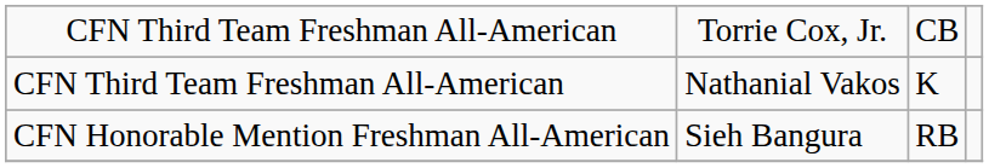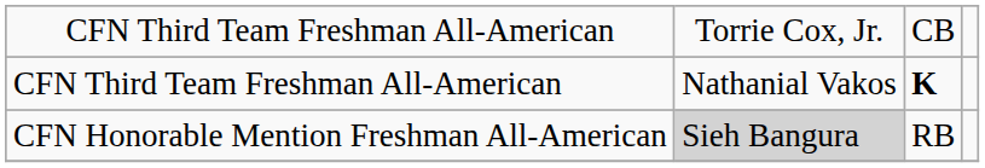row 2 | column 3: normal -> bold
row 3 | column 2: no background -> lightgrey background
